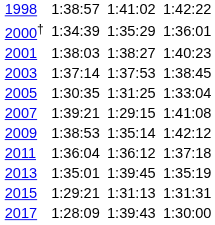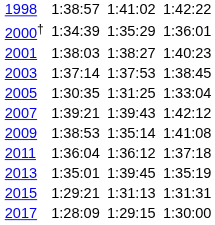2007 | column 3: 1:29:15 -> 1:39:43
2007 | column 4: 1:41:08 -> 1:42:12
2009 | column 4: 1:42:12 -> 1:41:08
2017 | column 3: 1:39:43 -> 1:29:15
